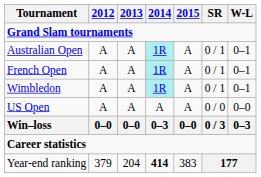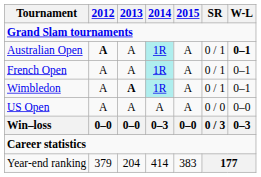Australian Open | 2012: normal -> bold
Australian Open | W-L: normal -> bold
Wimbledon | 2013: normal -> bold
Year-end ranking | 2014: bold -> normal
